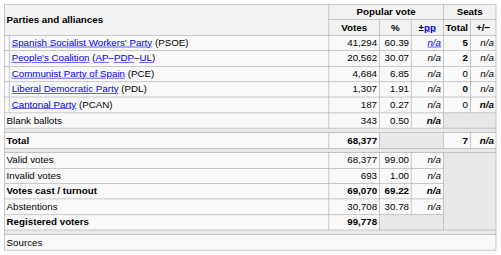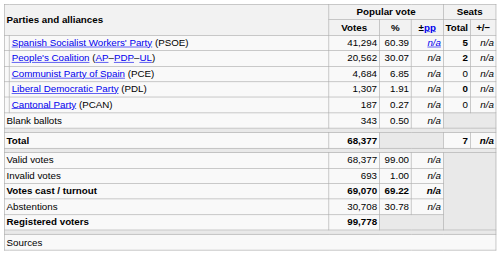Cantonal Party (PCAN) | Seats / +/−: bold -> normal
Blank ballots | Popular vote / ±pp: bold -> normal
